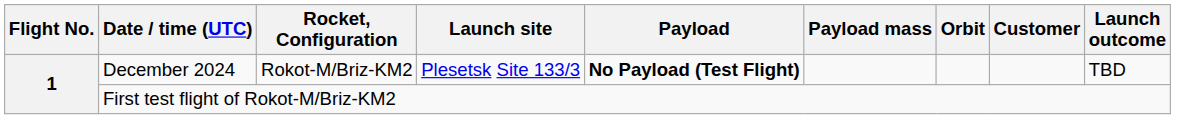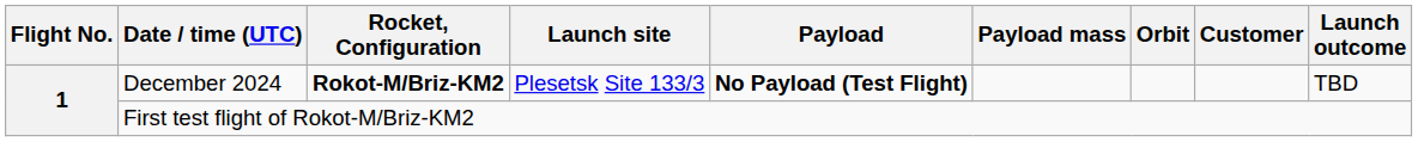December 2024 | Rocket, Configuration: normal -> bold
